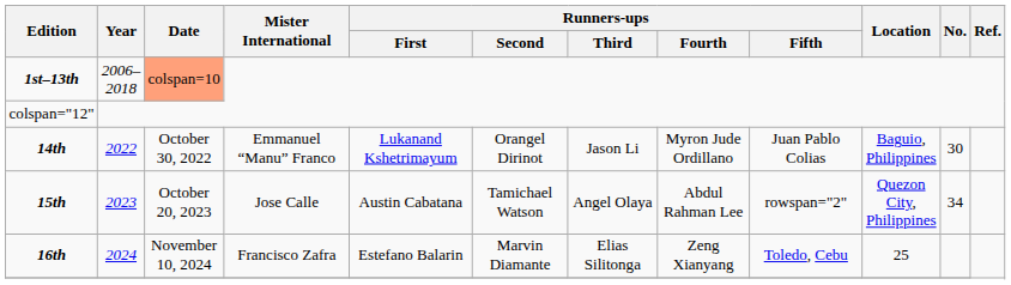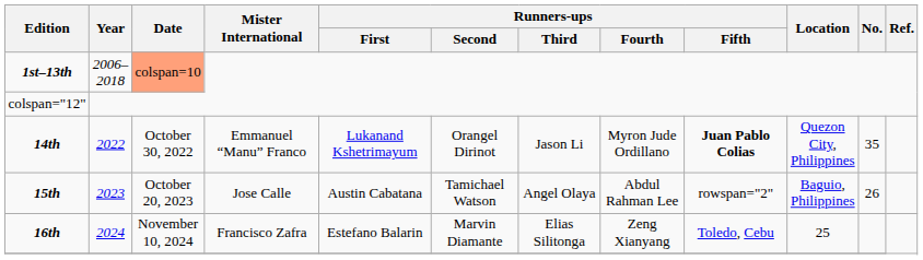14th | Runners-ups / Fifth: normal -> bold
14th | Location: Baguio, Philippines -> Quezon City, Philippines
14th | No.: 30 -> 35
15th | Location: Quezon City, Philippines -> Baguio, Philippines
15th | No.: 34 -> 26
